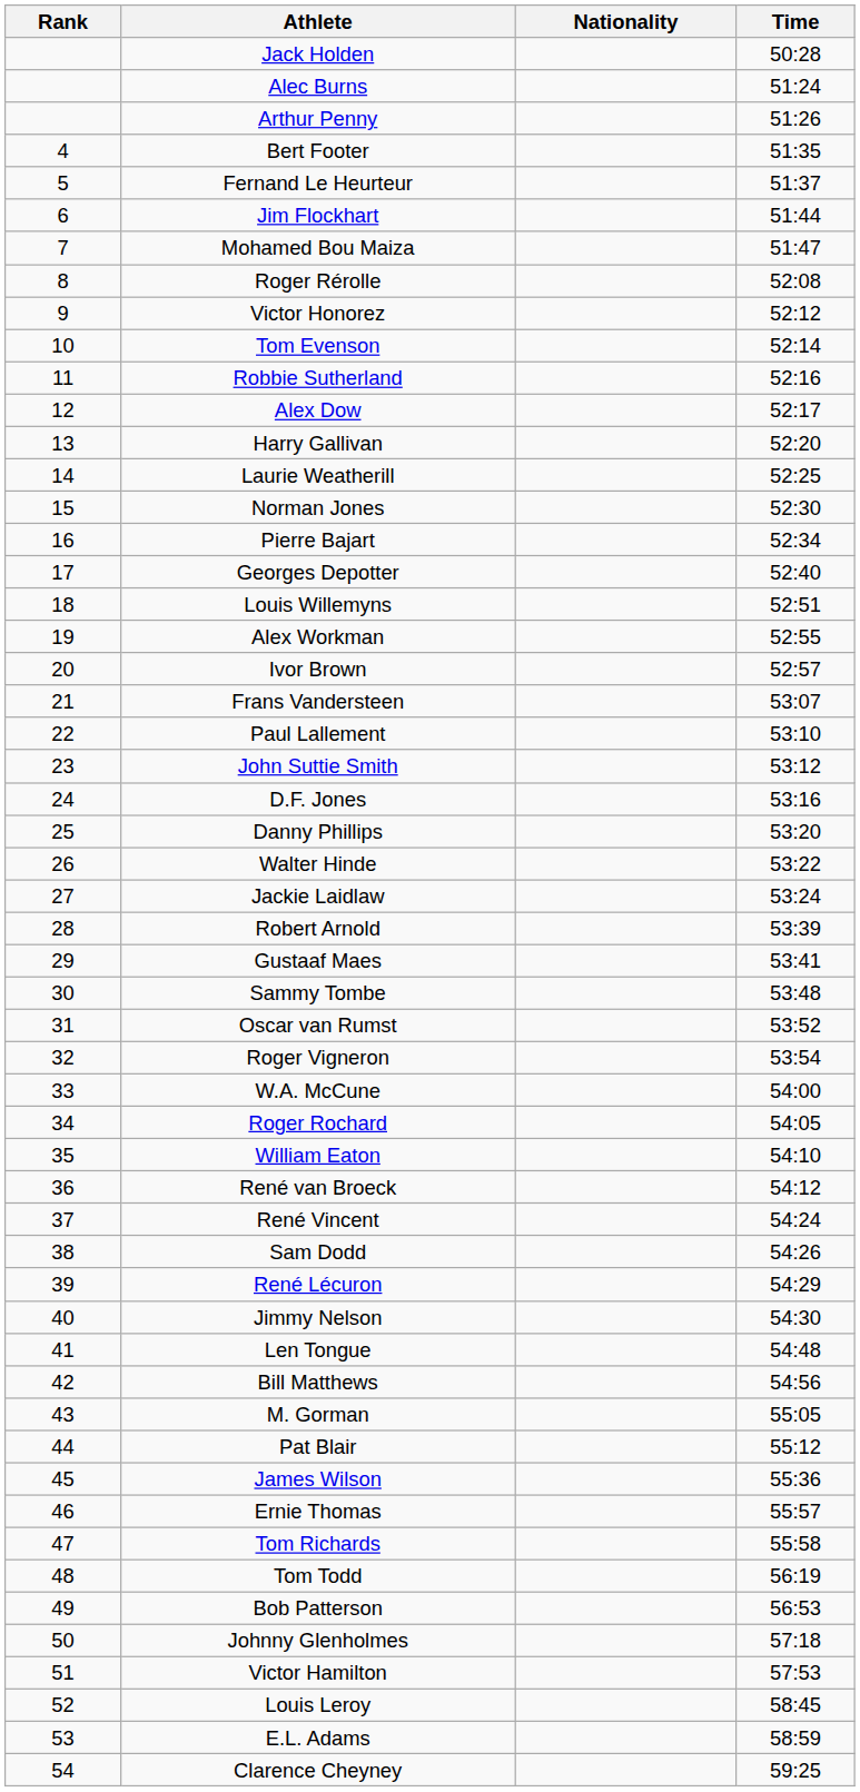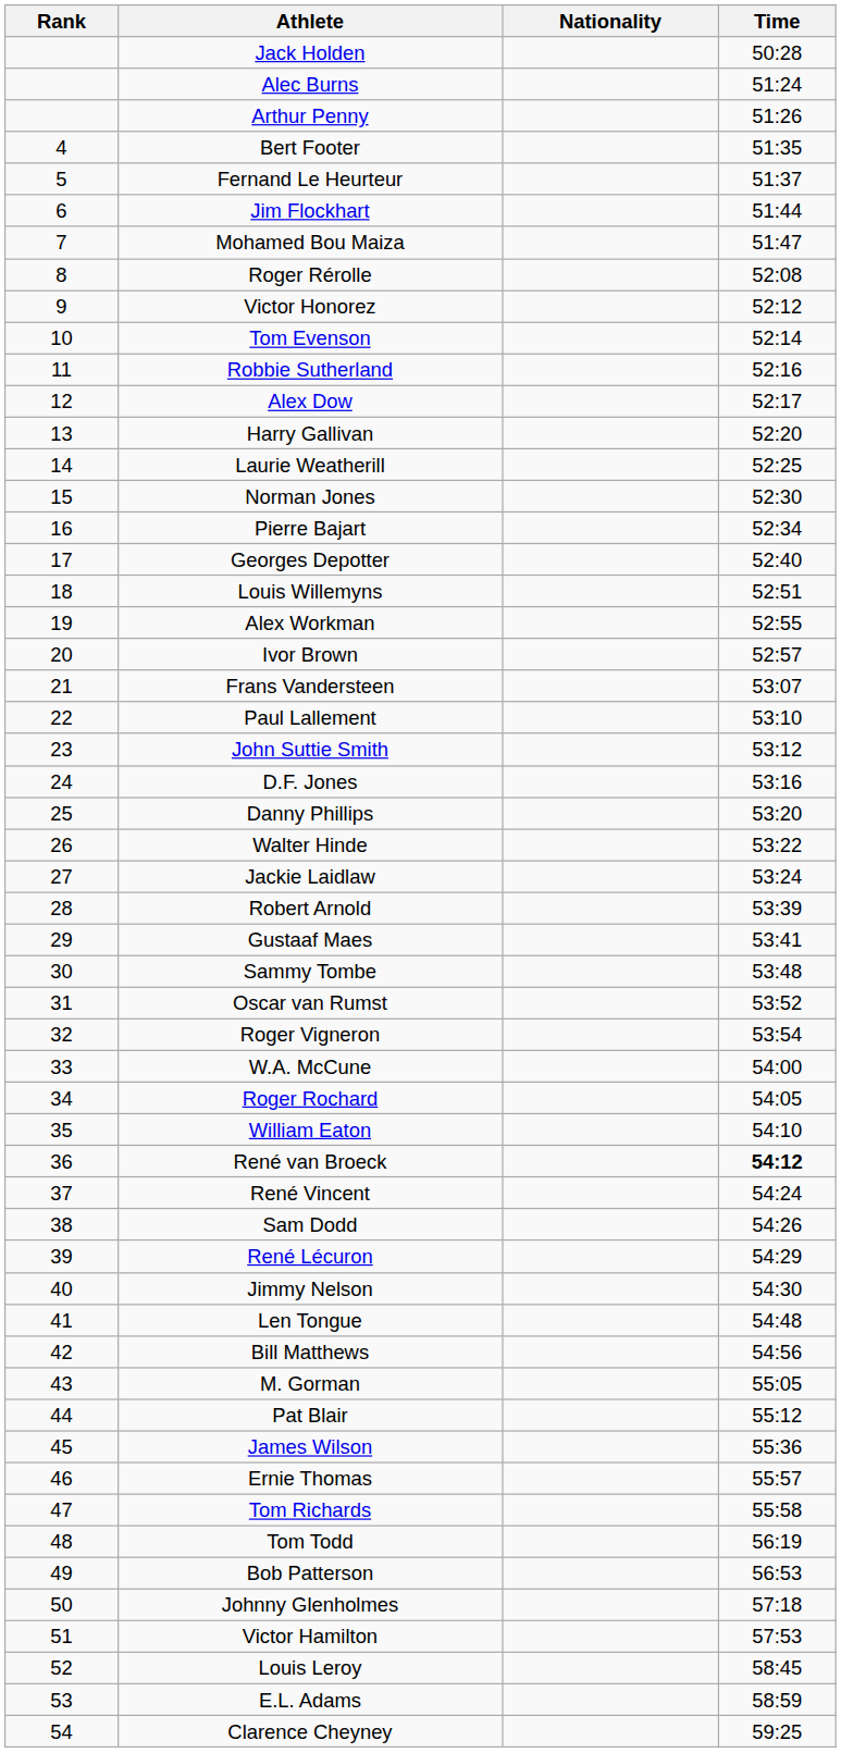René van Broeck | Time: normal -> bold
